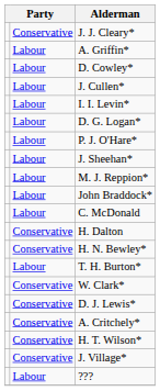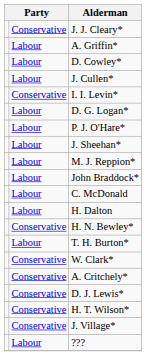I. I. Levin* | column 2: Labour -> Conservative
H. Dalton | column 2: Conservative -> Labour
rows swapped: A. Critchely* <-> D. J. Lewis*
